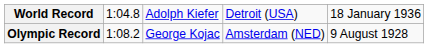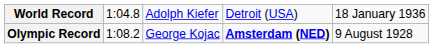Olympic Record | column 4: normal -> bold
